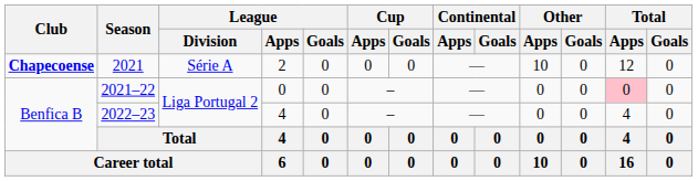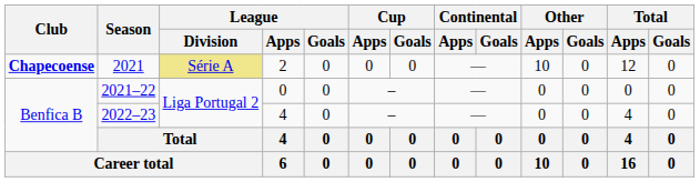2021 | League / Division: no background -> khaki background
2021–22 | Total / Apps: pink background -> no background
